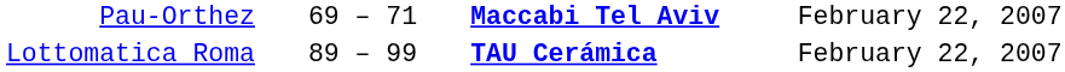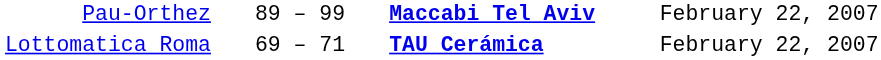Pau-Orthez | column 2: 69 – 71 -> 89 – 99
Lottomatica Roma | column 2: 89 – 99 -> 69 – 71
